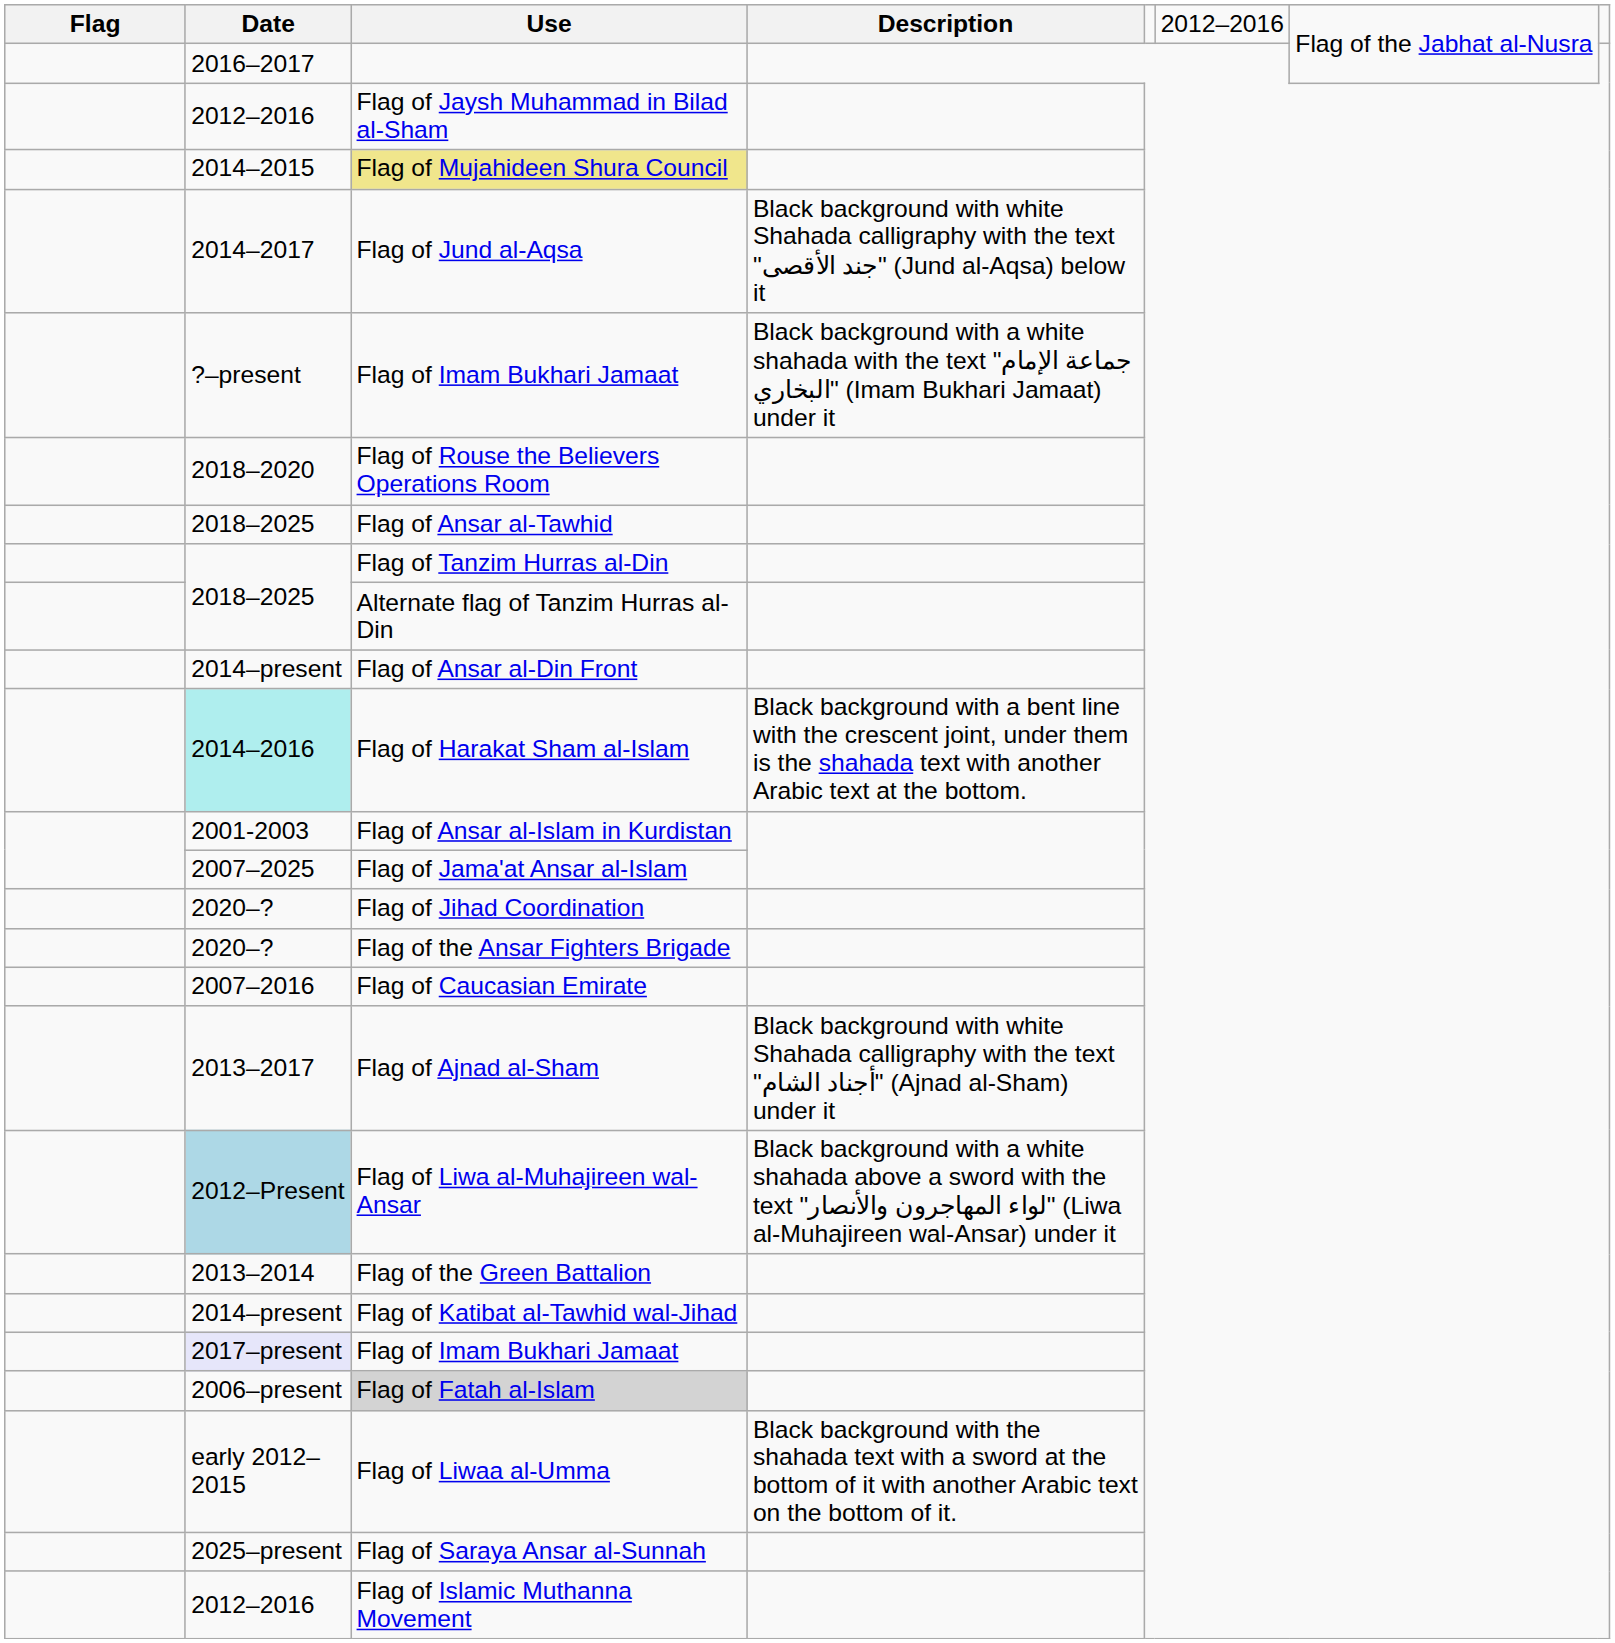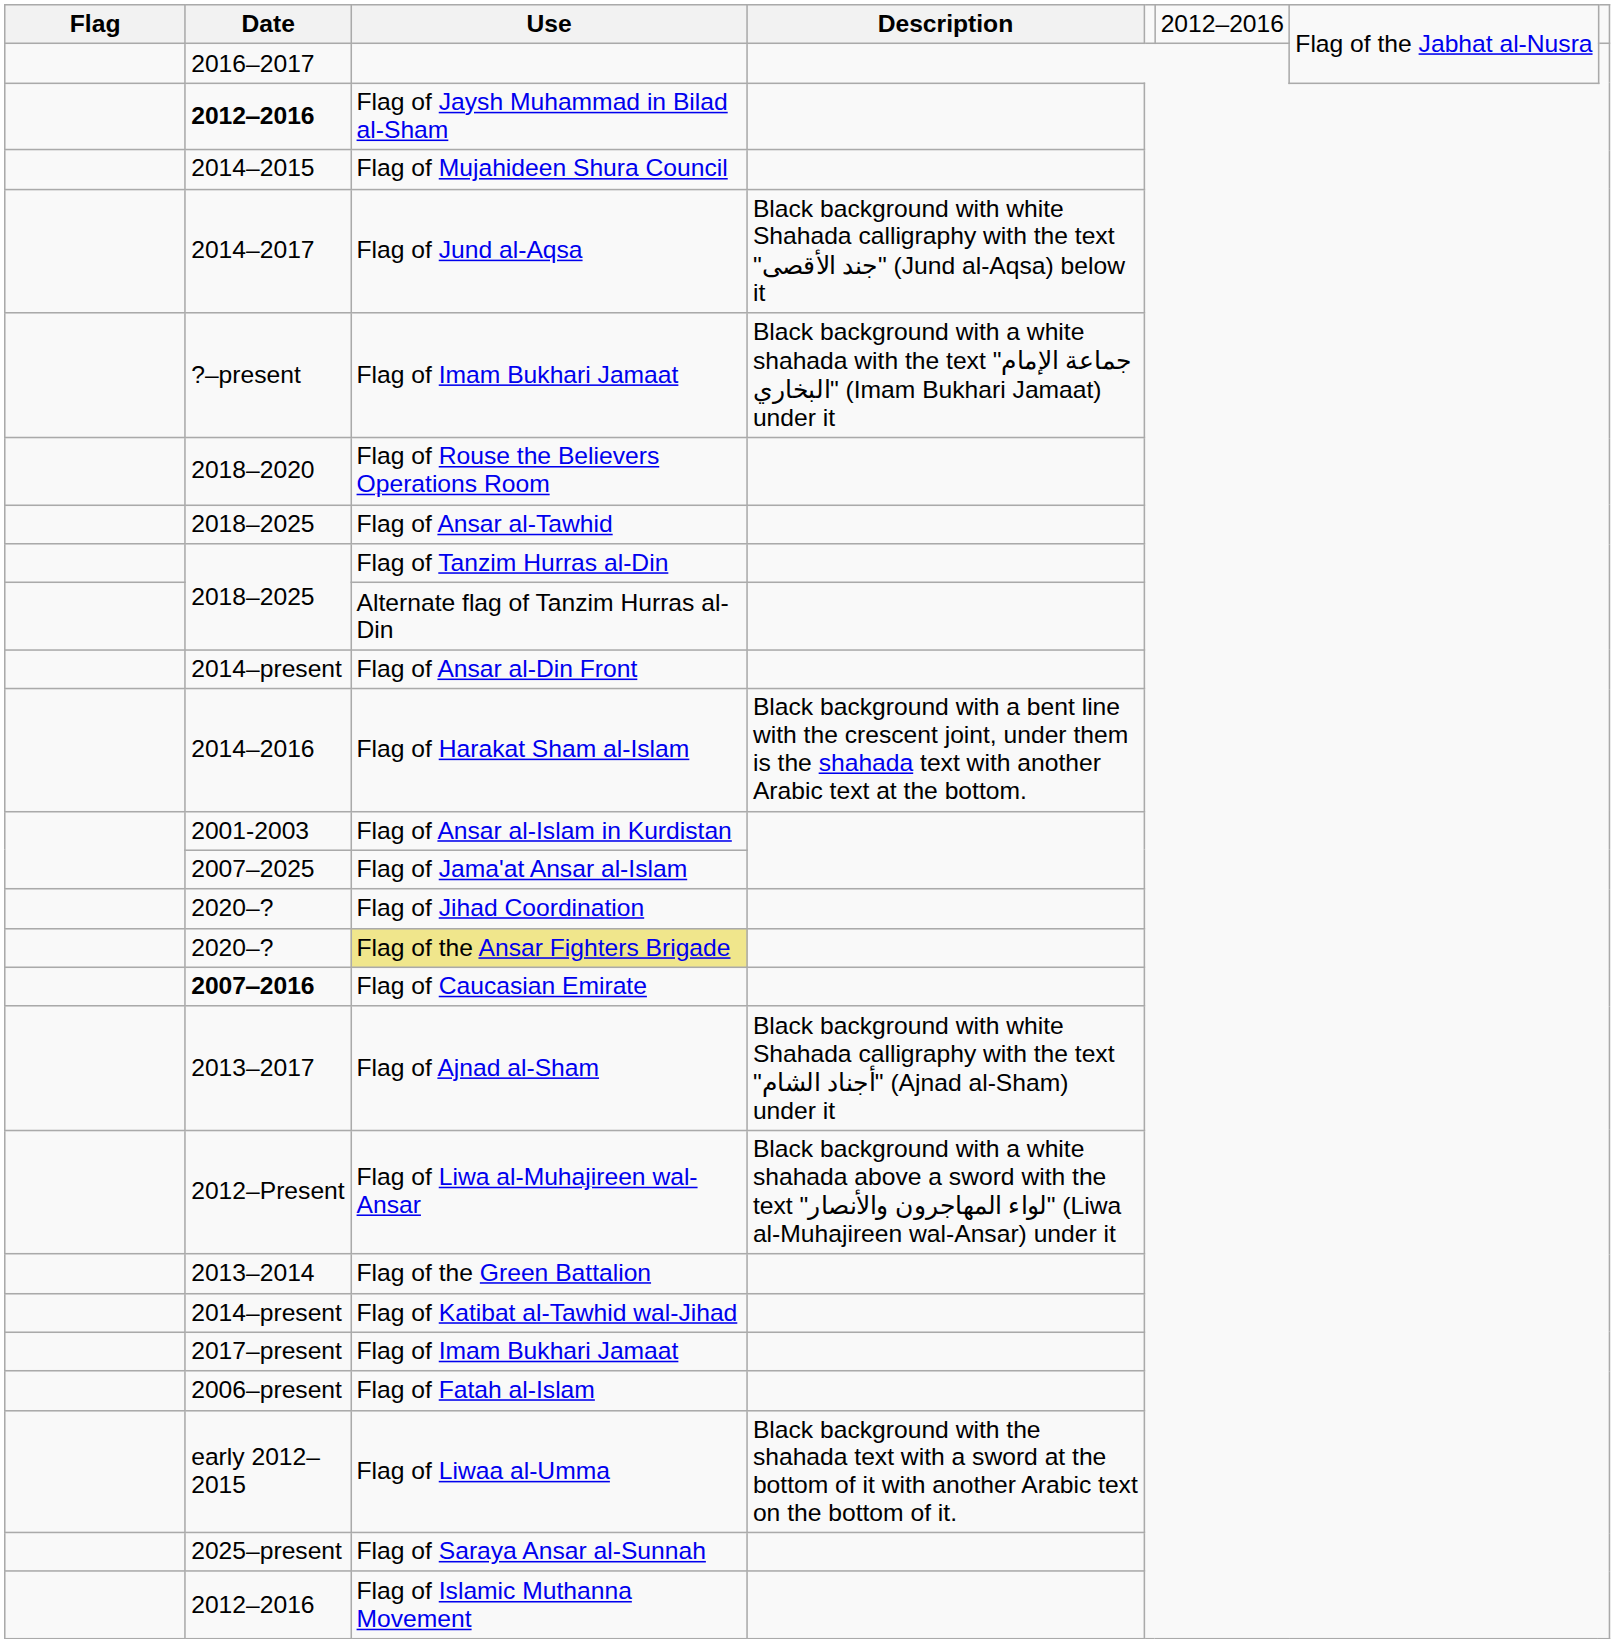Flag of Jaysh Muhammad in Bilad al-Sham | column 2: normal -> bold
Flag of Mujahideen Shura Council | column 3: khaki background -> no background
Flag of Harakat Sham al-Islam | column 2: paleturquoise background -> no background
Flag of the Ansar Fighters Brigade | column 3: no background -> khaki background
Flag of Caucasian Emirate | column 2: normal -> bold
Flag of Liwa al-Muhajireen wal-Ansar | column 2: lightblue background -> no background
2017‒present / Flag of Imam Bukhari Jamaat | column 2: lavender background -> no background
Flag of Fatah al-Islam | column 3: lightgrey background -> no background
